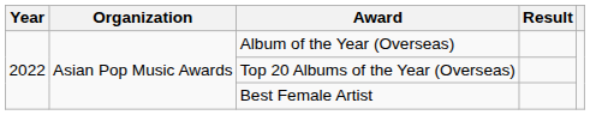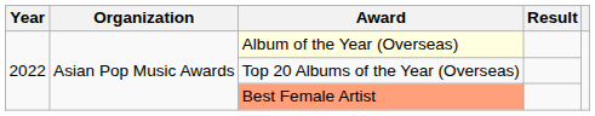Album of the Year (Overseas) | Award: no background -> lightyellow background
Best Female Artist | Award: no background -> lightsalmon background
